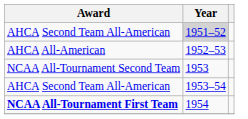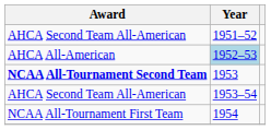row 2 | Year: lightgrey background -> no background
row 3 | Year: no background -> lightblue background
row 4 | Award: normal -> bold
row 6 | Award: bold -> normal
